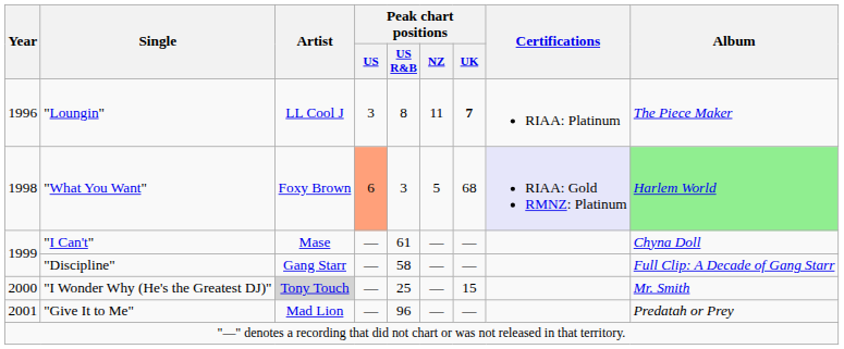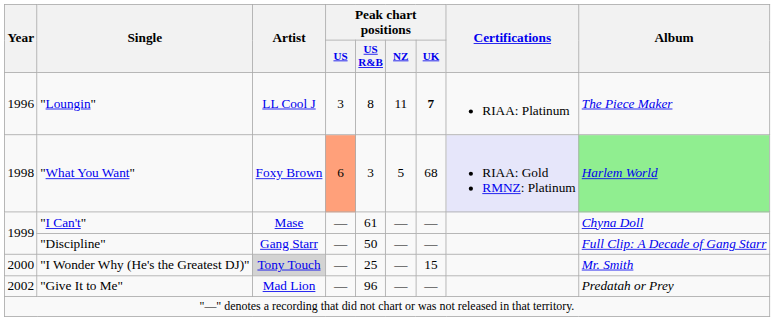"Discipline" | Peak chart positions / US R&B: 58 -> 50
"Give It to Me" | Year: 2001 -> 2002
